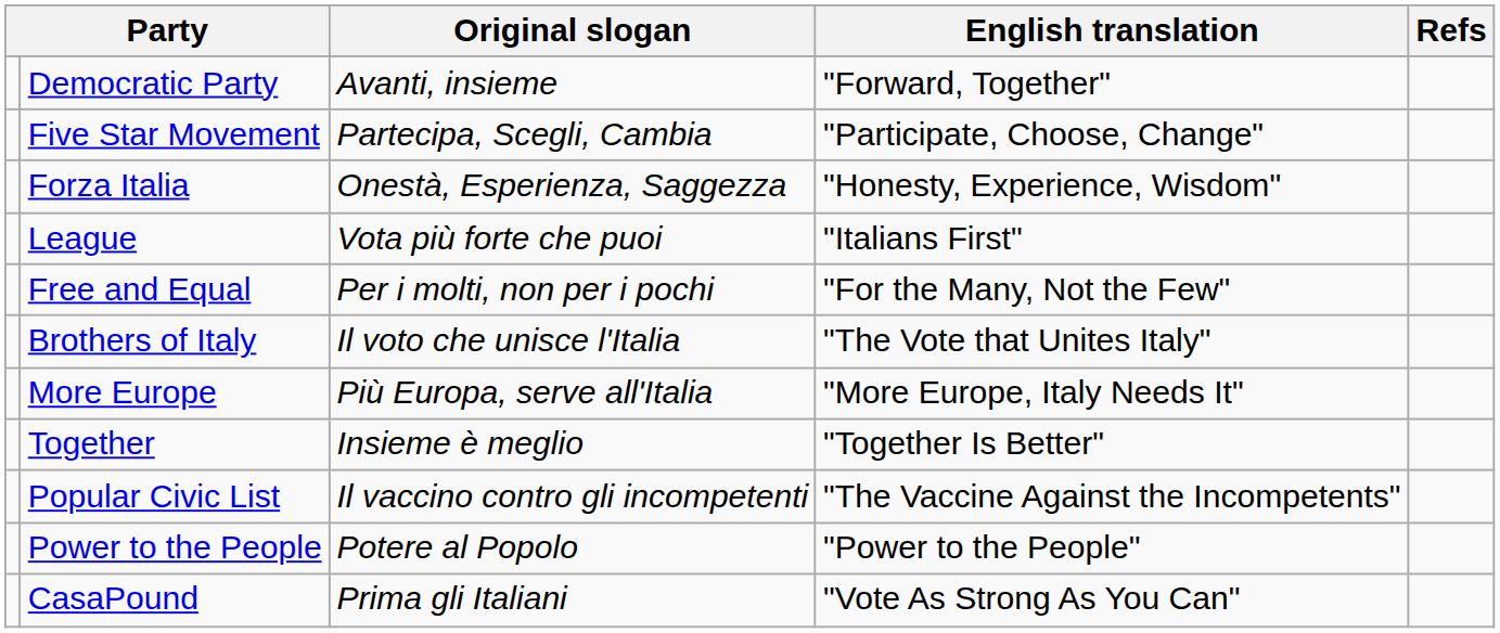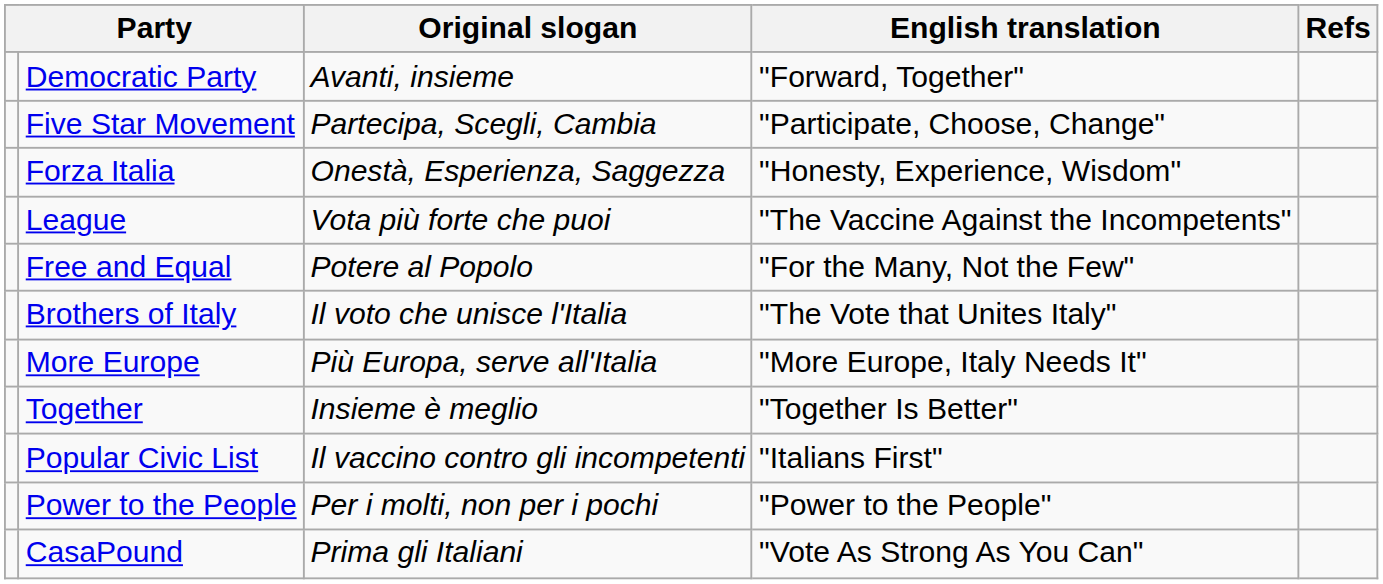League | English translation: "Italians First" -> "The Vaccine Against the Incompetents"
Free and Equal | Original slogan: Per i molti, non per i pochi -> Potere al Popolo
Popular Civic List | English translation: "The Vaccine Against the Incompetents" -> "Italians First"
Power to the People | Original slogan: Potere al Popolo -> Per i molti, non per i pochi
